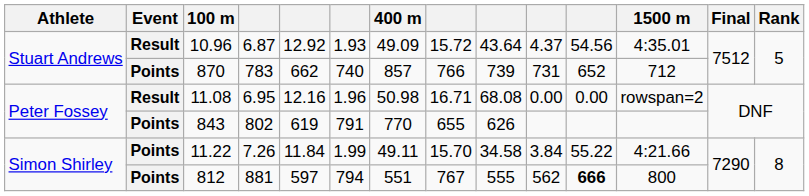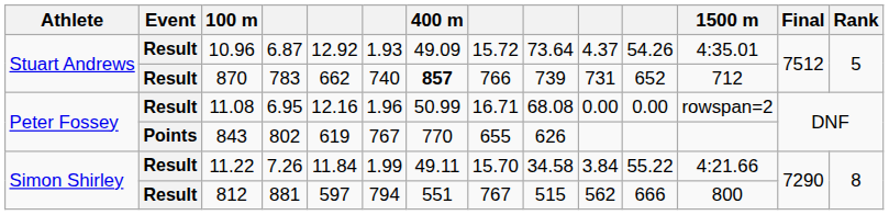10.96 | column 9: 43.64 -> 73.64
10.96 | column 11: 54.56 -> 54.26
870 | Event: Points -> Result
870 | 400 m: normal -> bold
11.08 | 400 m: 50.98 -> 50.99
843 | column 6: 791 -> 767
11.22 | Event: Points -> Result
812 | Event: Points -> Result
812 | column 9: 555 -> 515
812 | column 11: bold -> normal
